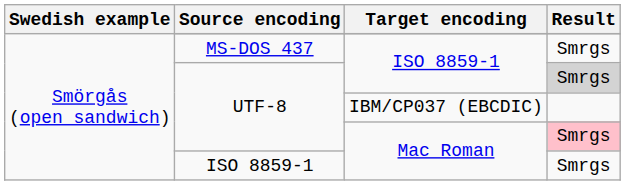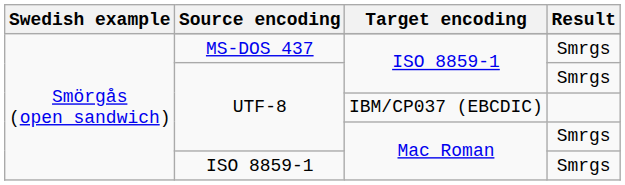UTF-8 / ISO 8859-1 | Result: lightgrey background -> no background
UTF-8 / Mac Roman | Result: pink background -> no background
